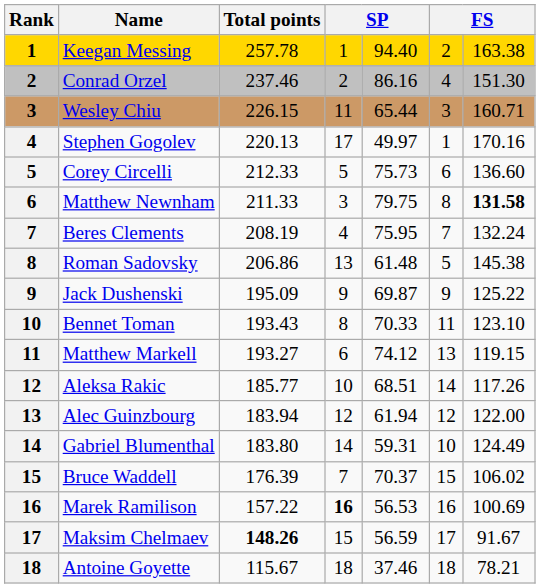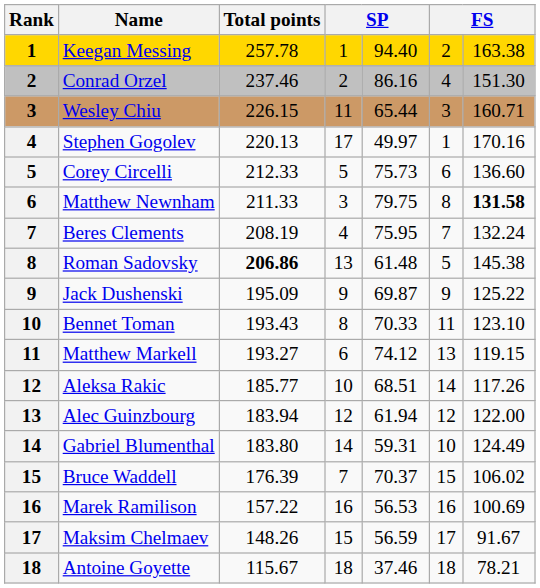Roman Sadovsky | Total points: normal -> bold
Marek Ramilison | column 4: bold -> normal
Maksim Chelmaev | Total points: bold -> normal
